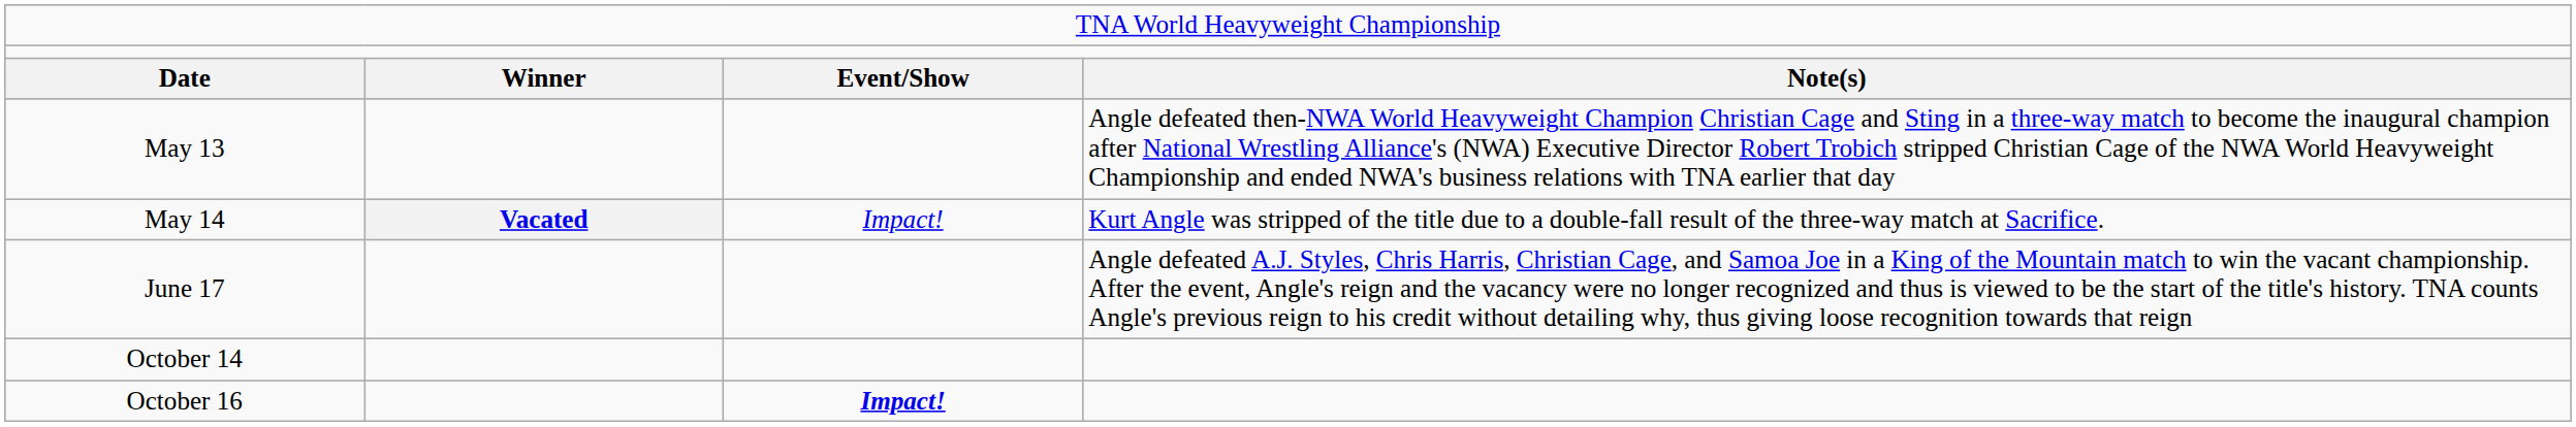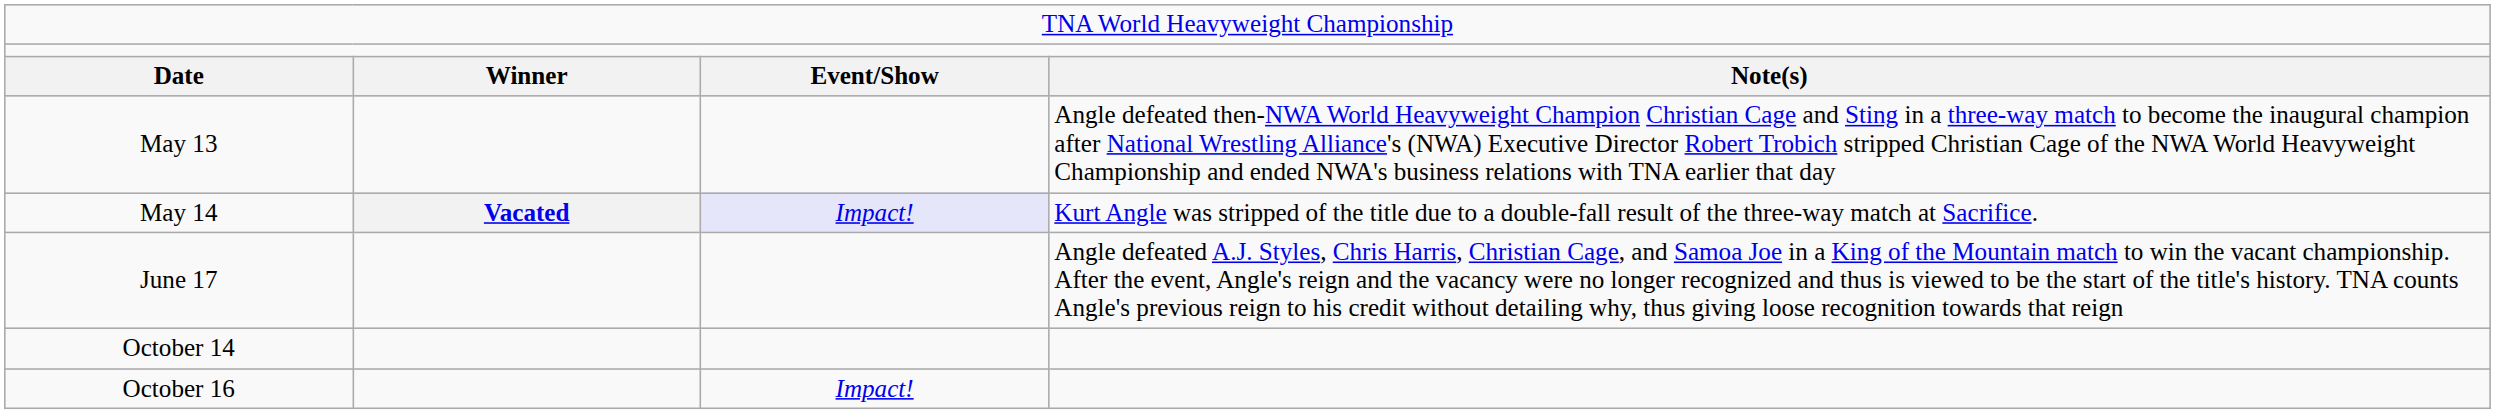May 14 | column 3: no background -> lavender background
October 16 | column 3: bold -> normal
